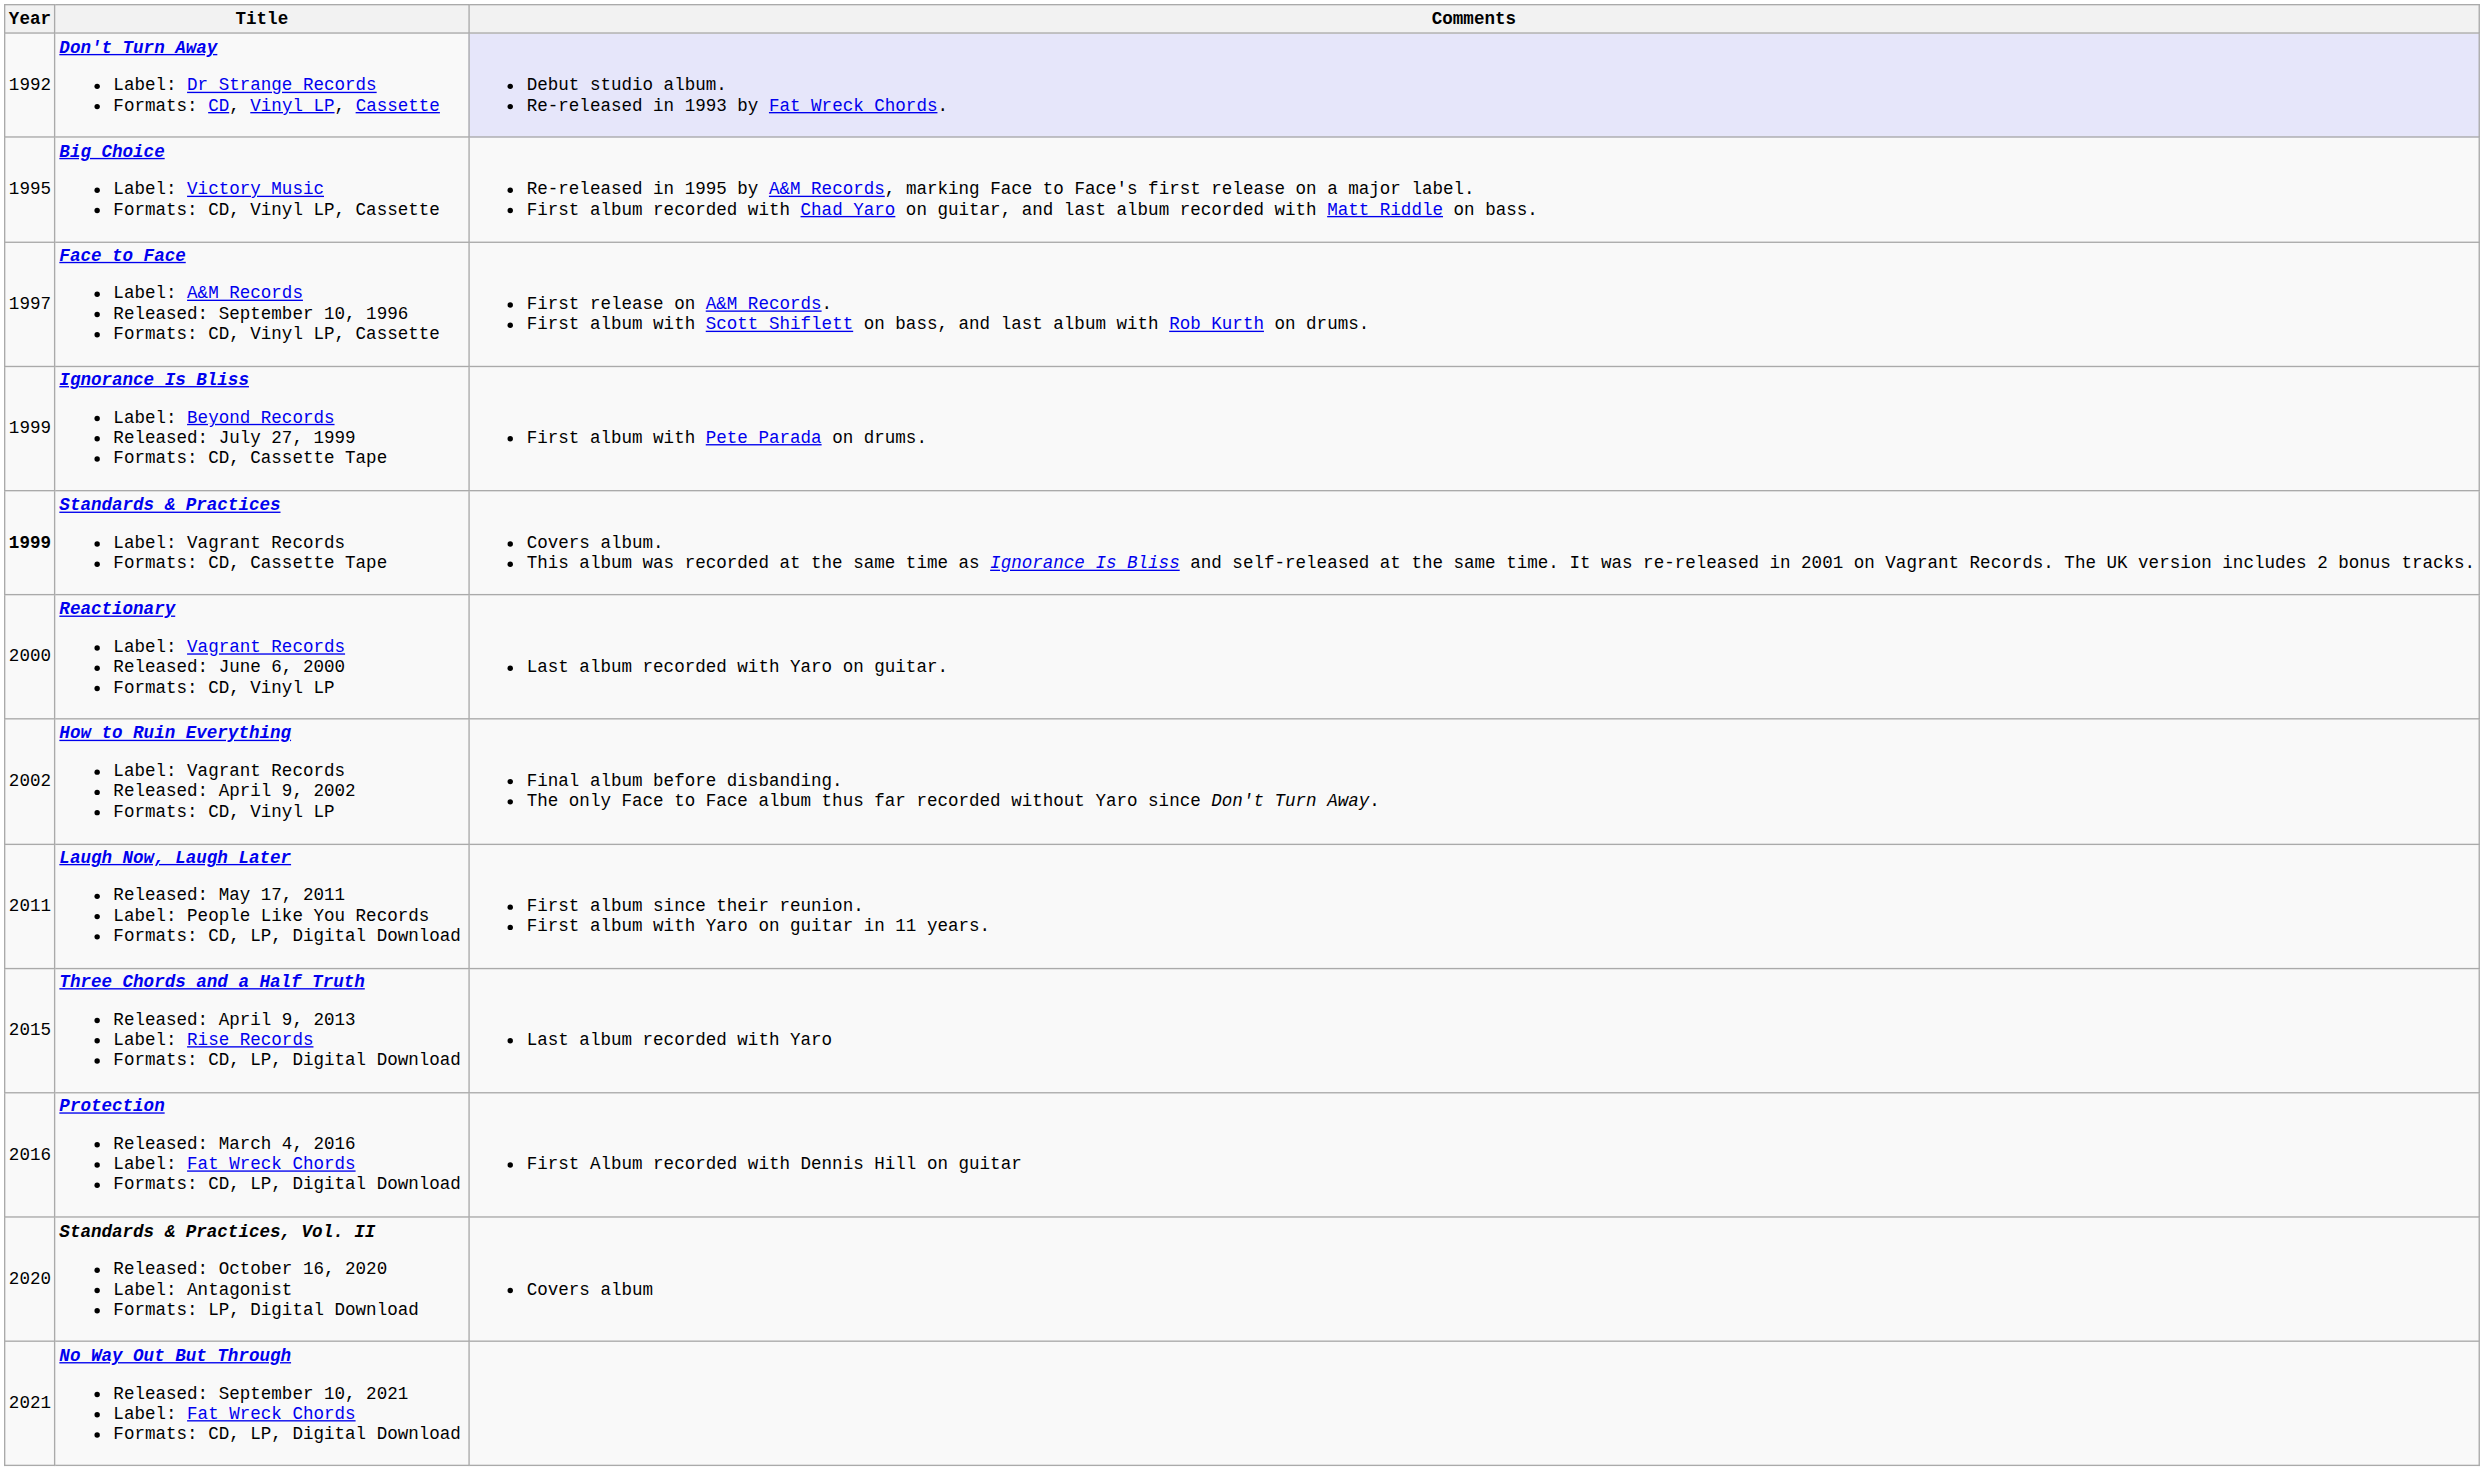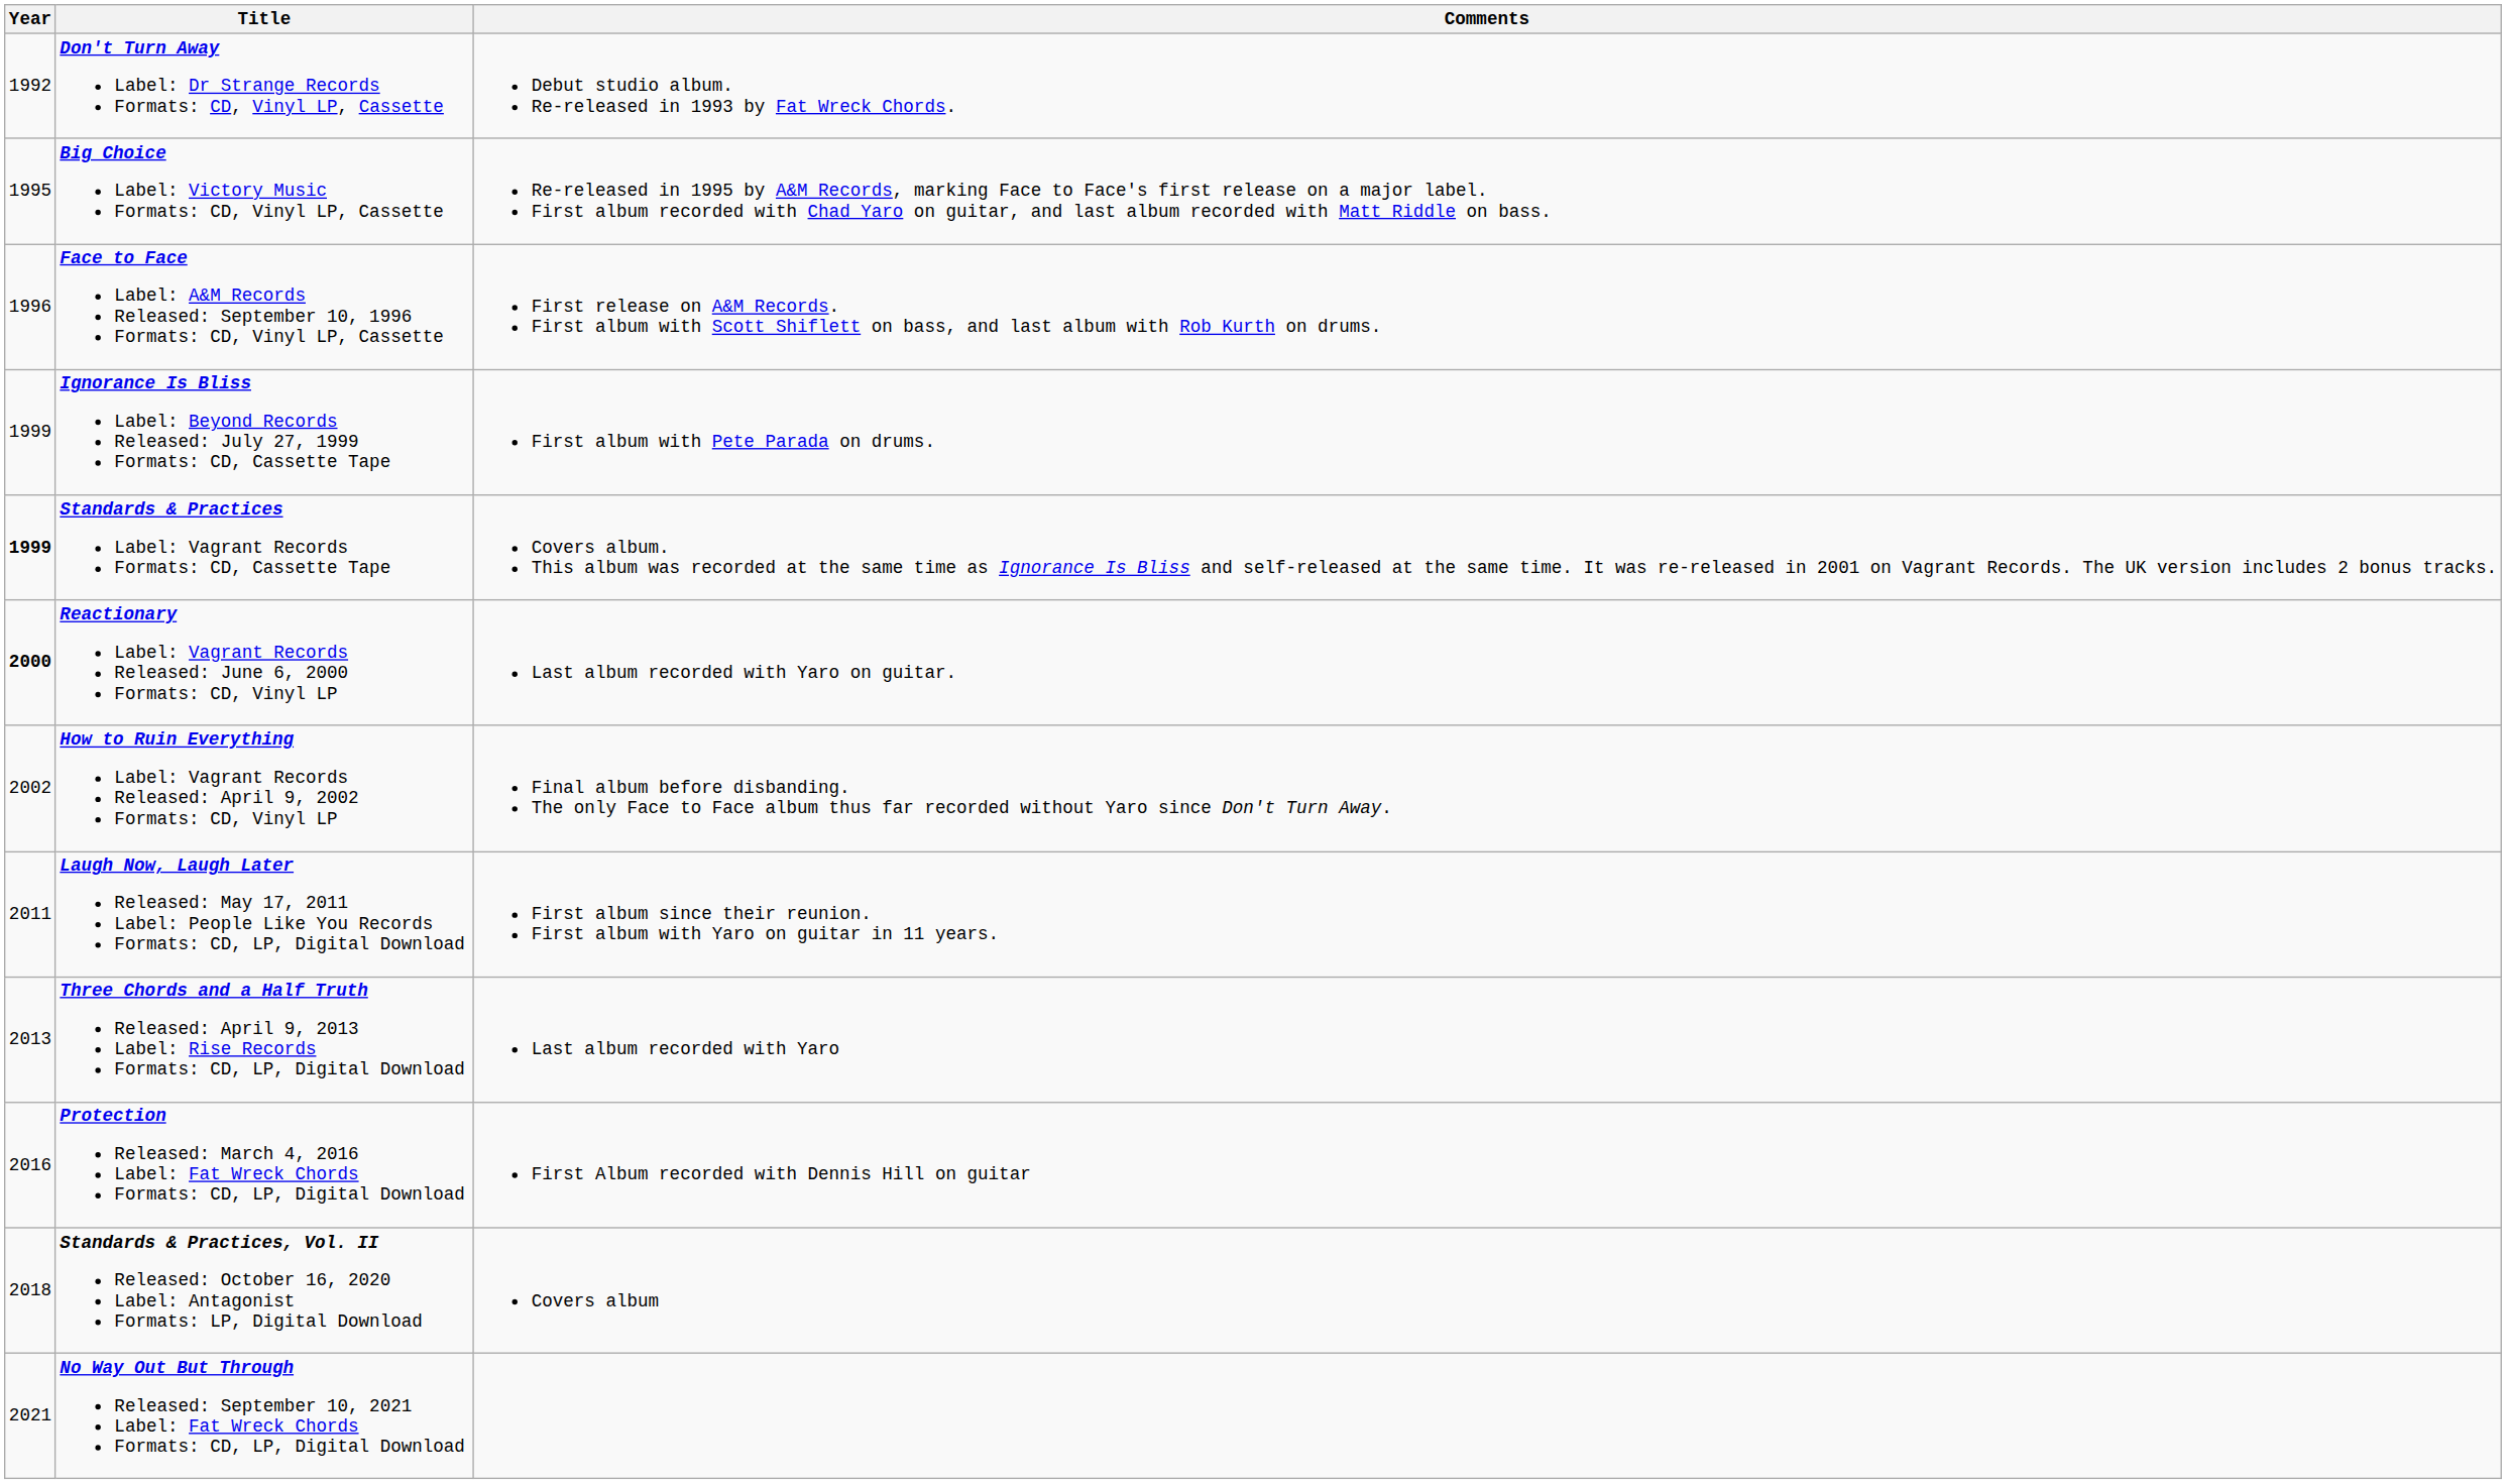row 2 | Comments: lavender background -> no background
row 4 | Year: 1997 -> 1996
row 7 | Year: normal -> bold
row 10 | Year: 2015 -> 2013
row 12 | Year: 2020 -> 2018
